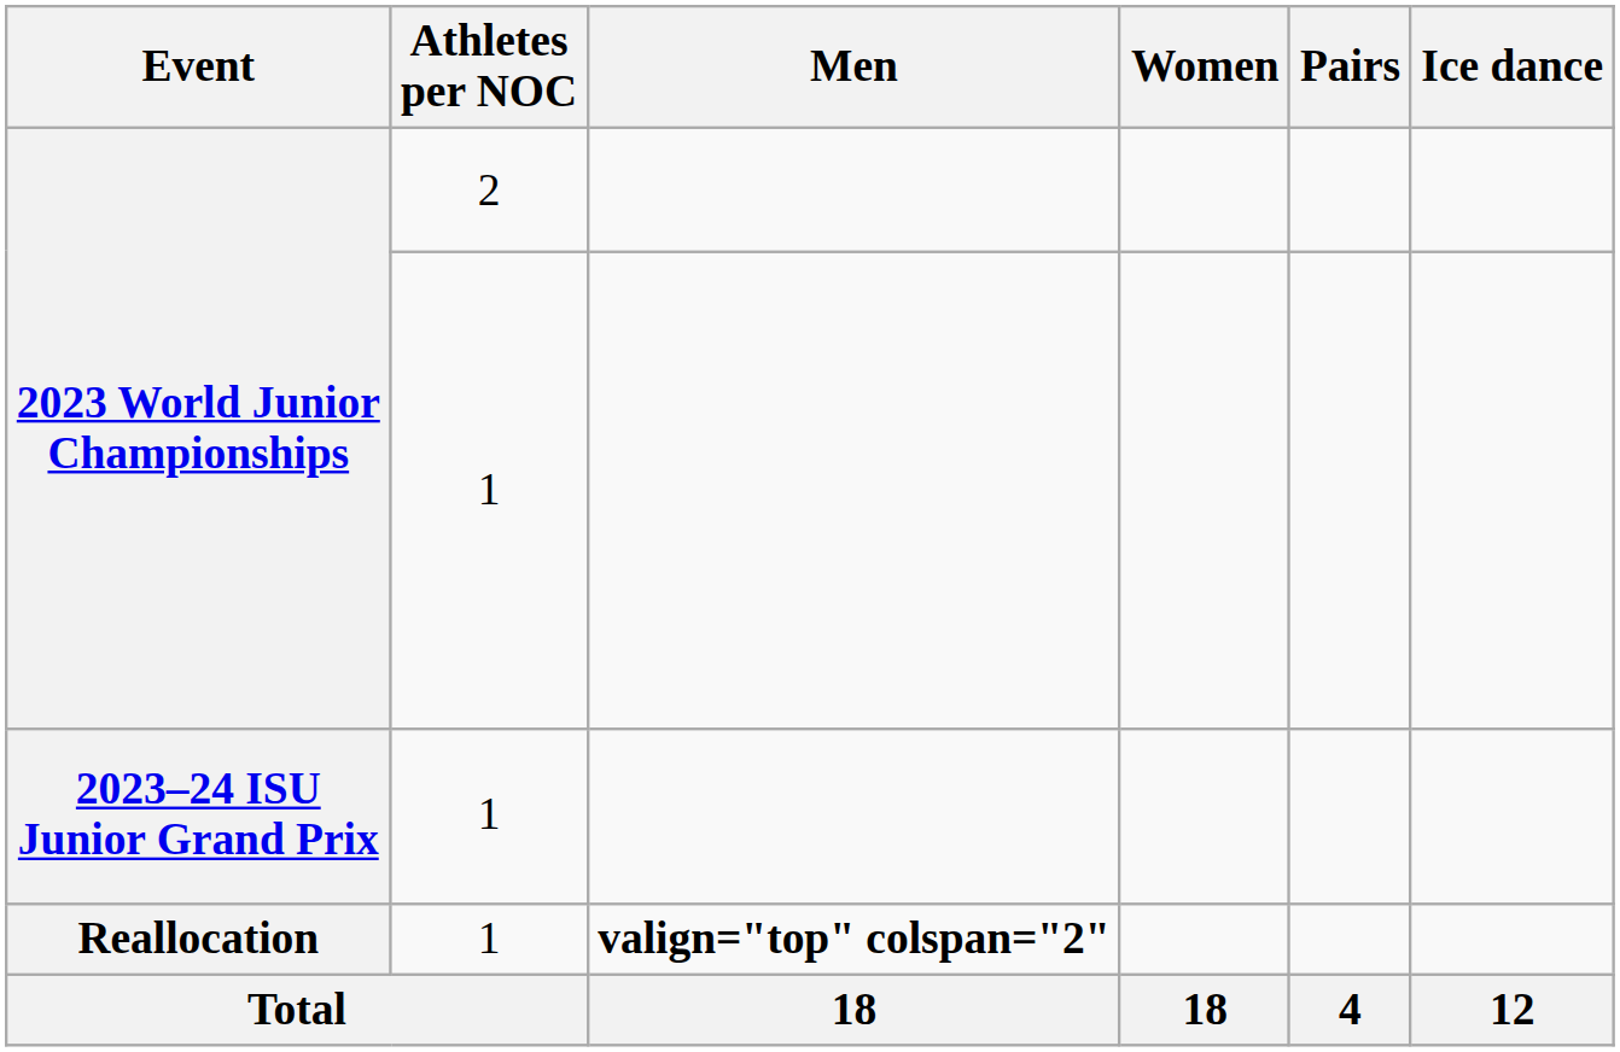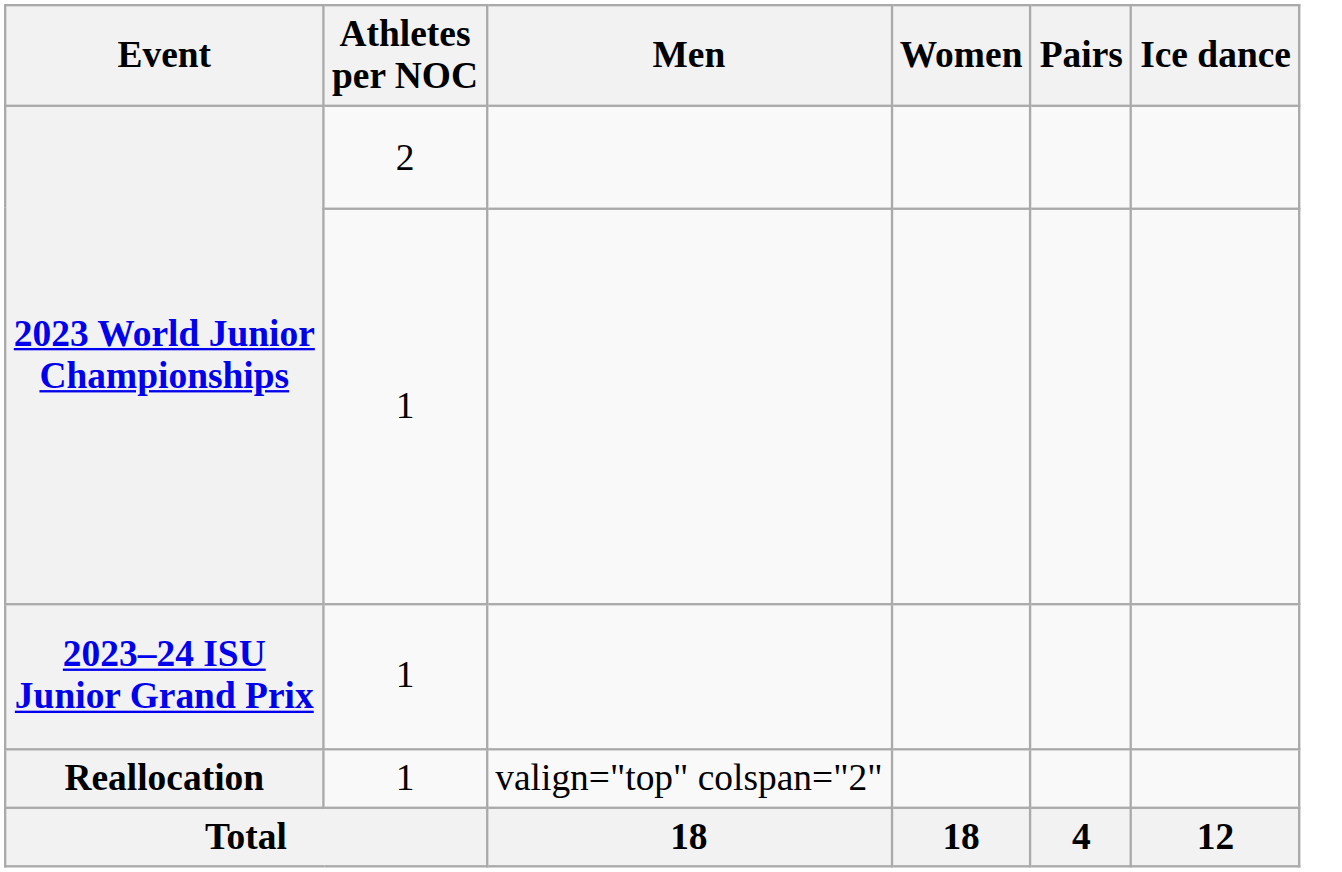Reallocation | Men: bold -> normal
